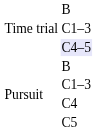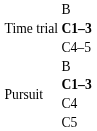Time trial / C1–3 | column 2: normal -> bold
C4–5 | column 2: lavender background -> no background
Pursuit / C1–3 | column 2: normal -> bold
